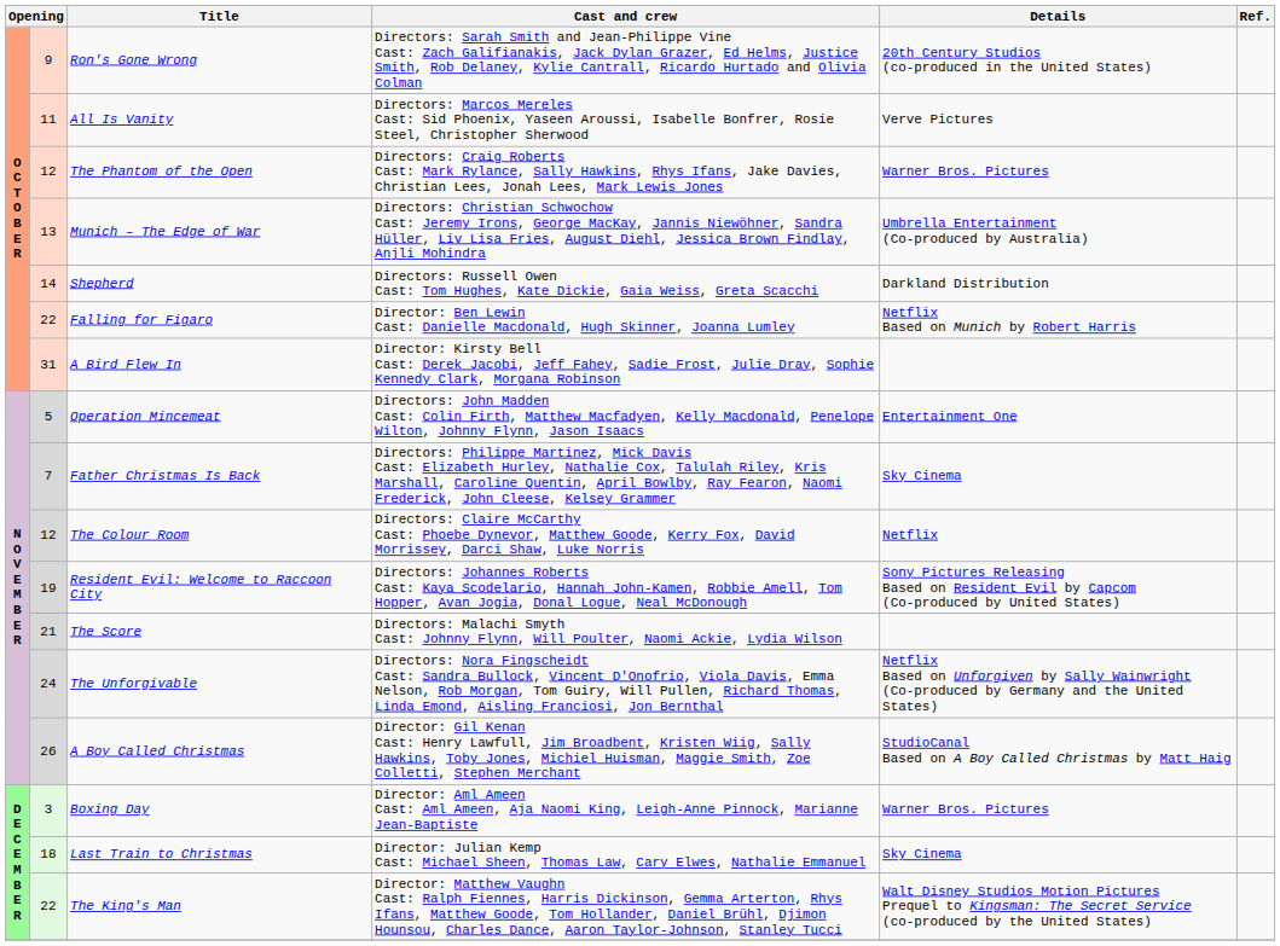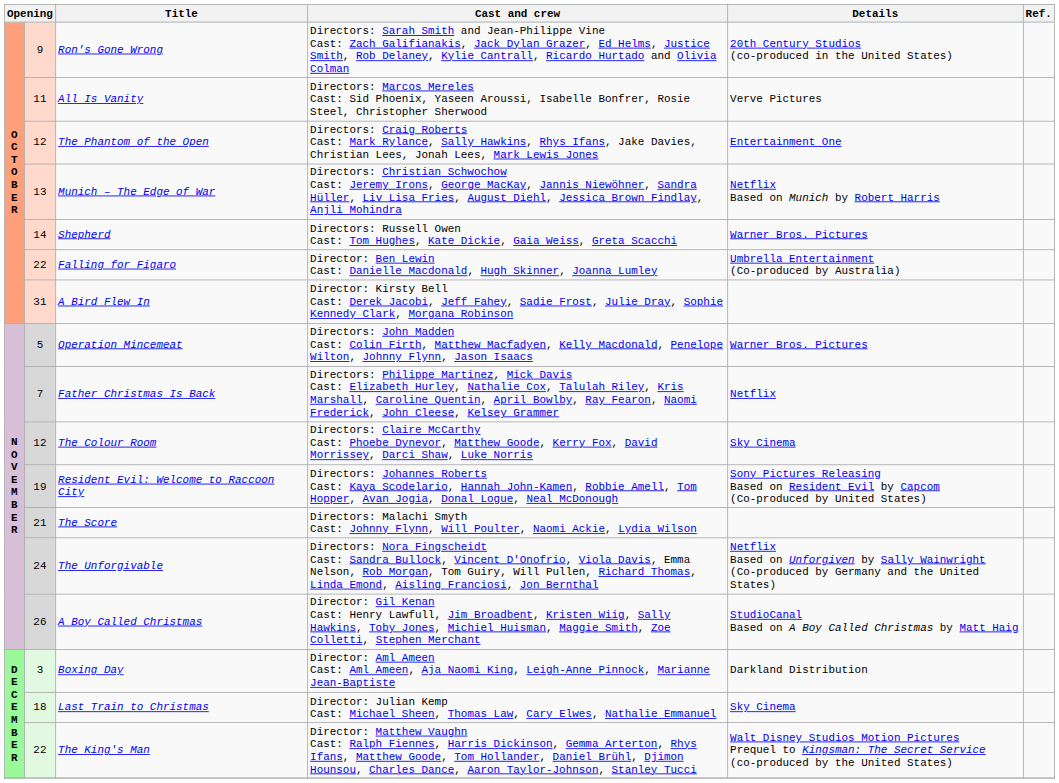The Phantom of the Open | Details: Warner Bros. Pictures -> Entertainment One
Munich – The Edge of War | Details: Umbrella Entertainment (Co-produced by Australia) -> Netflix Based on Munich by Robert Harris
Shepherd | Details: Darkland Distribution -> Warner Bros. Pictures
Falling for Figaro | Details: Netflix Based on Munich by Robert Harris -> Umbrella Entertainment (Co-produced by Australia)
Operation Mincemeat | Details: Entertainment One -> Warner Bros. Pictures
Father Christmas Is Back | Details: Sky Cinema -> Netflix
The Colour Room | Details: Netflix -> Sky Cinema
Boxing Day | Details: Warner Bros. Pictures -> Darkland Distribution
